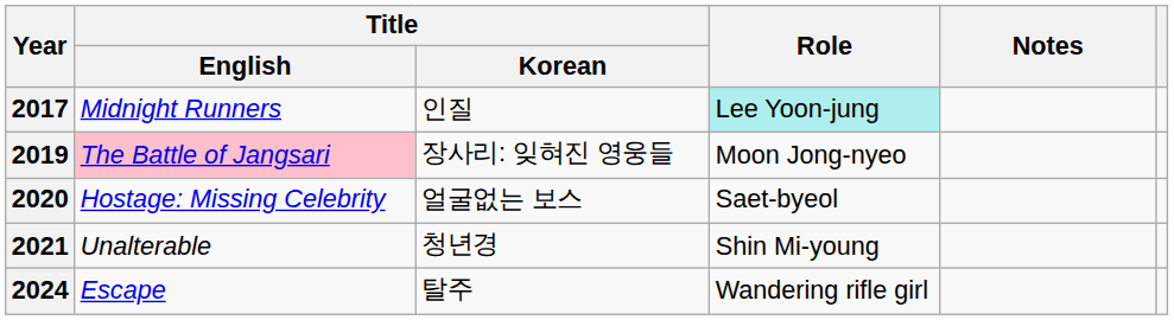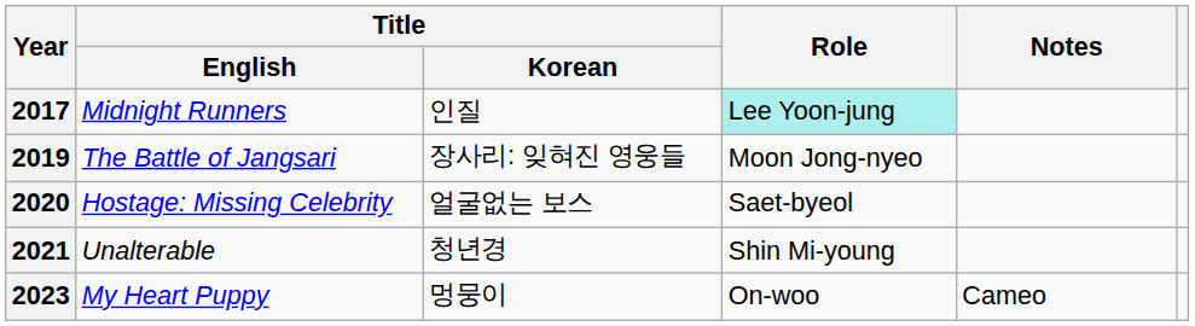2019 | Title / English: pink background -> no background
+ row: 2023 | My Heart Puppy | 멍뭉이 | On-woo | Cameo
- row: 2024 | Escape | 탈주 | Wandering rifle girl
